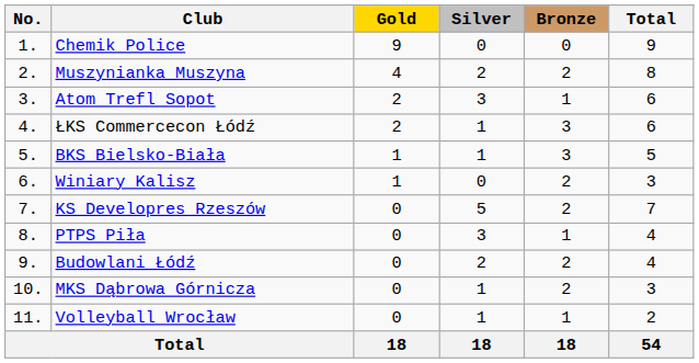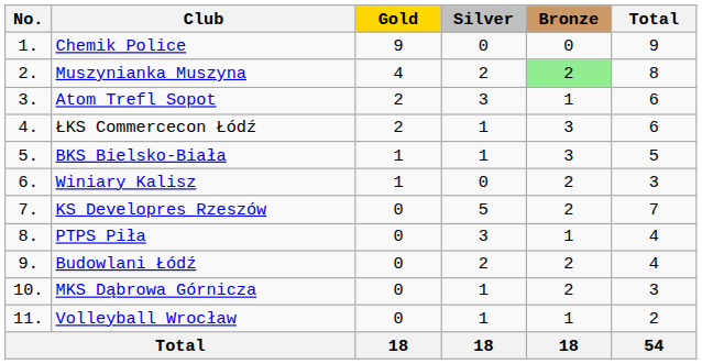Muszynianka Muszyna | Bronze: no background -> lightgreen background
